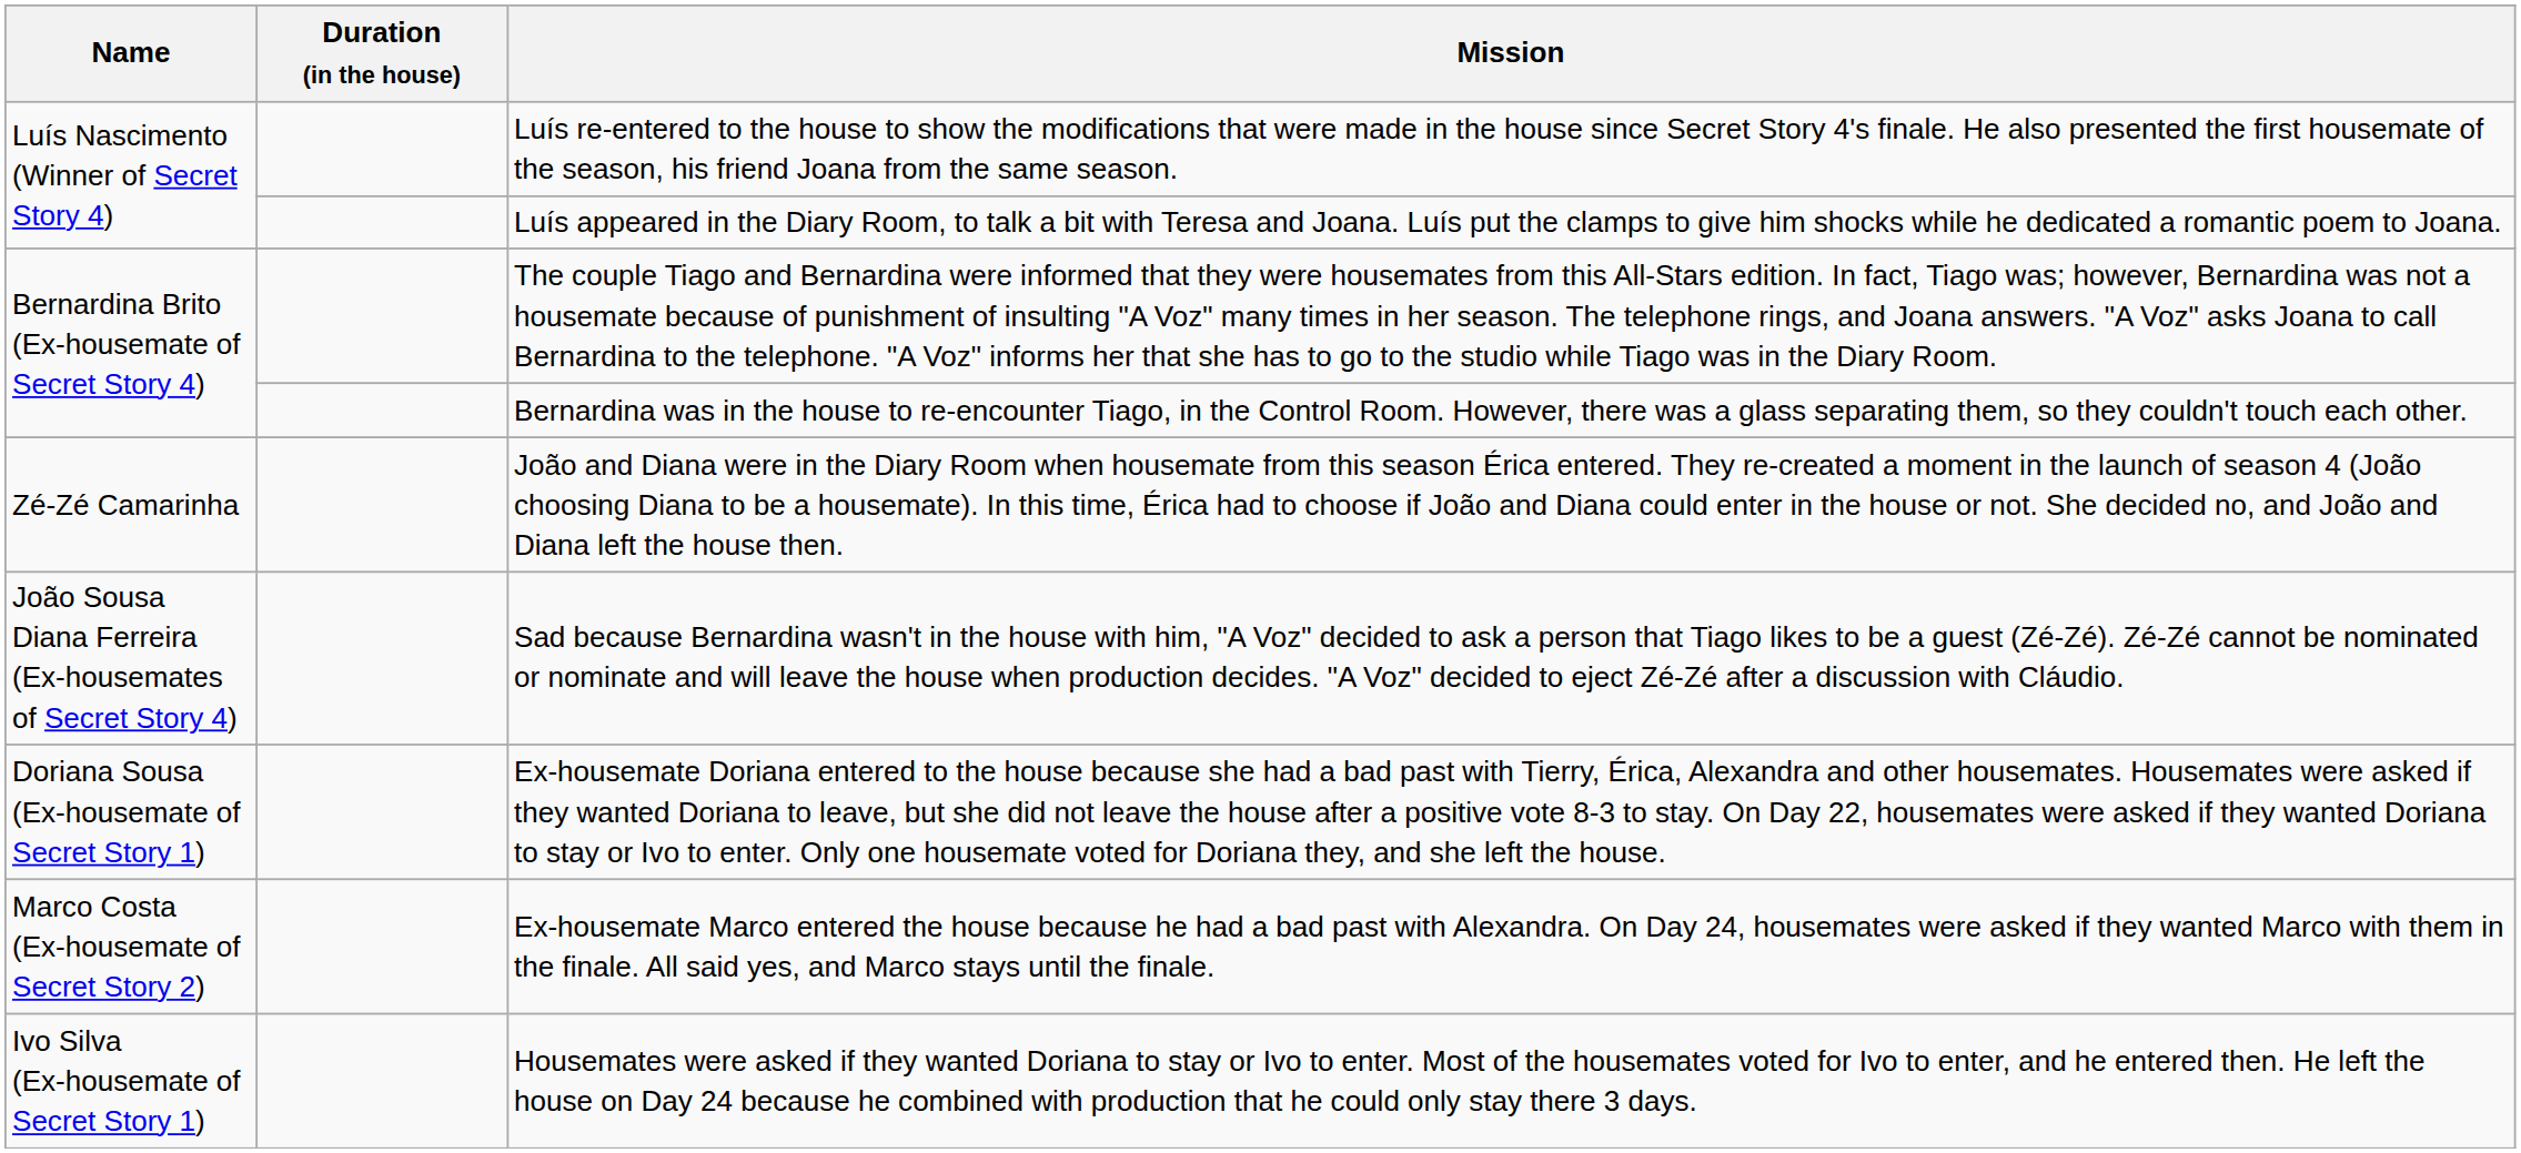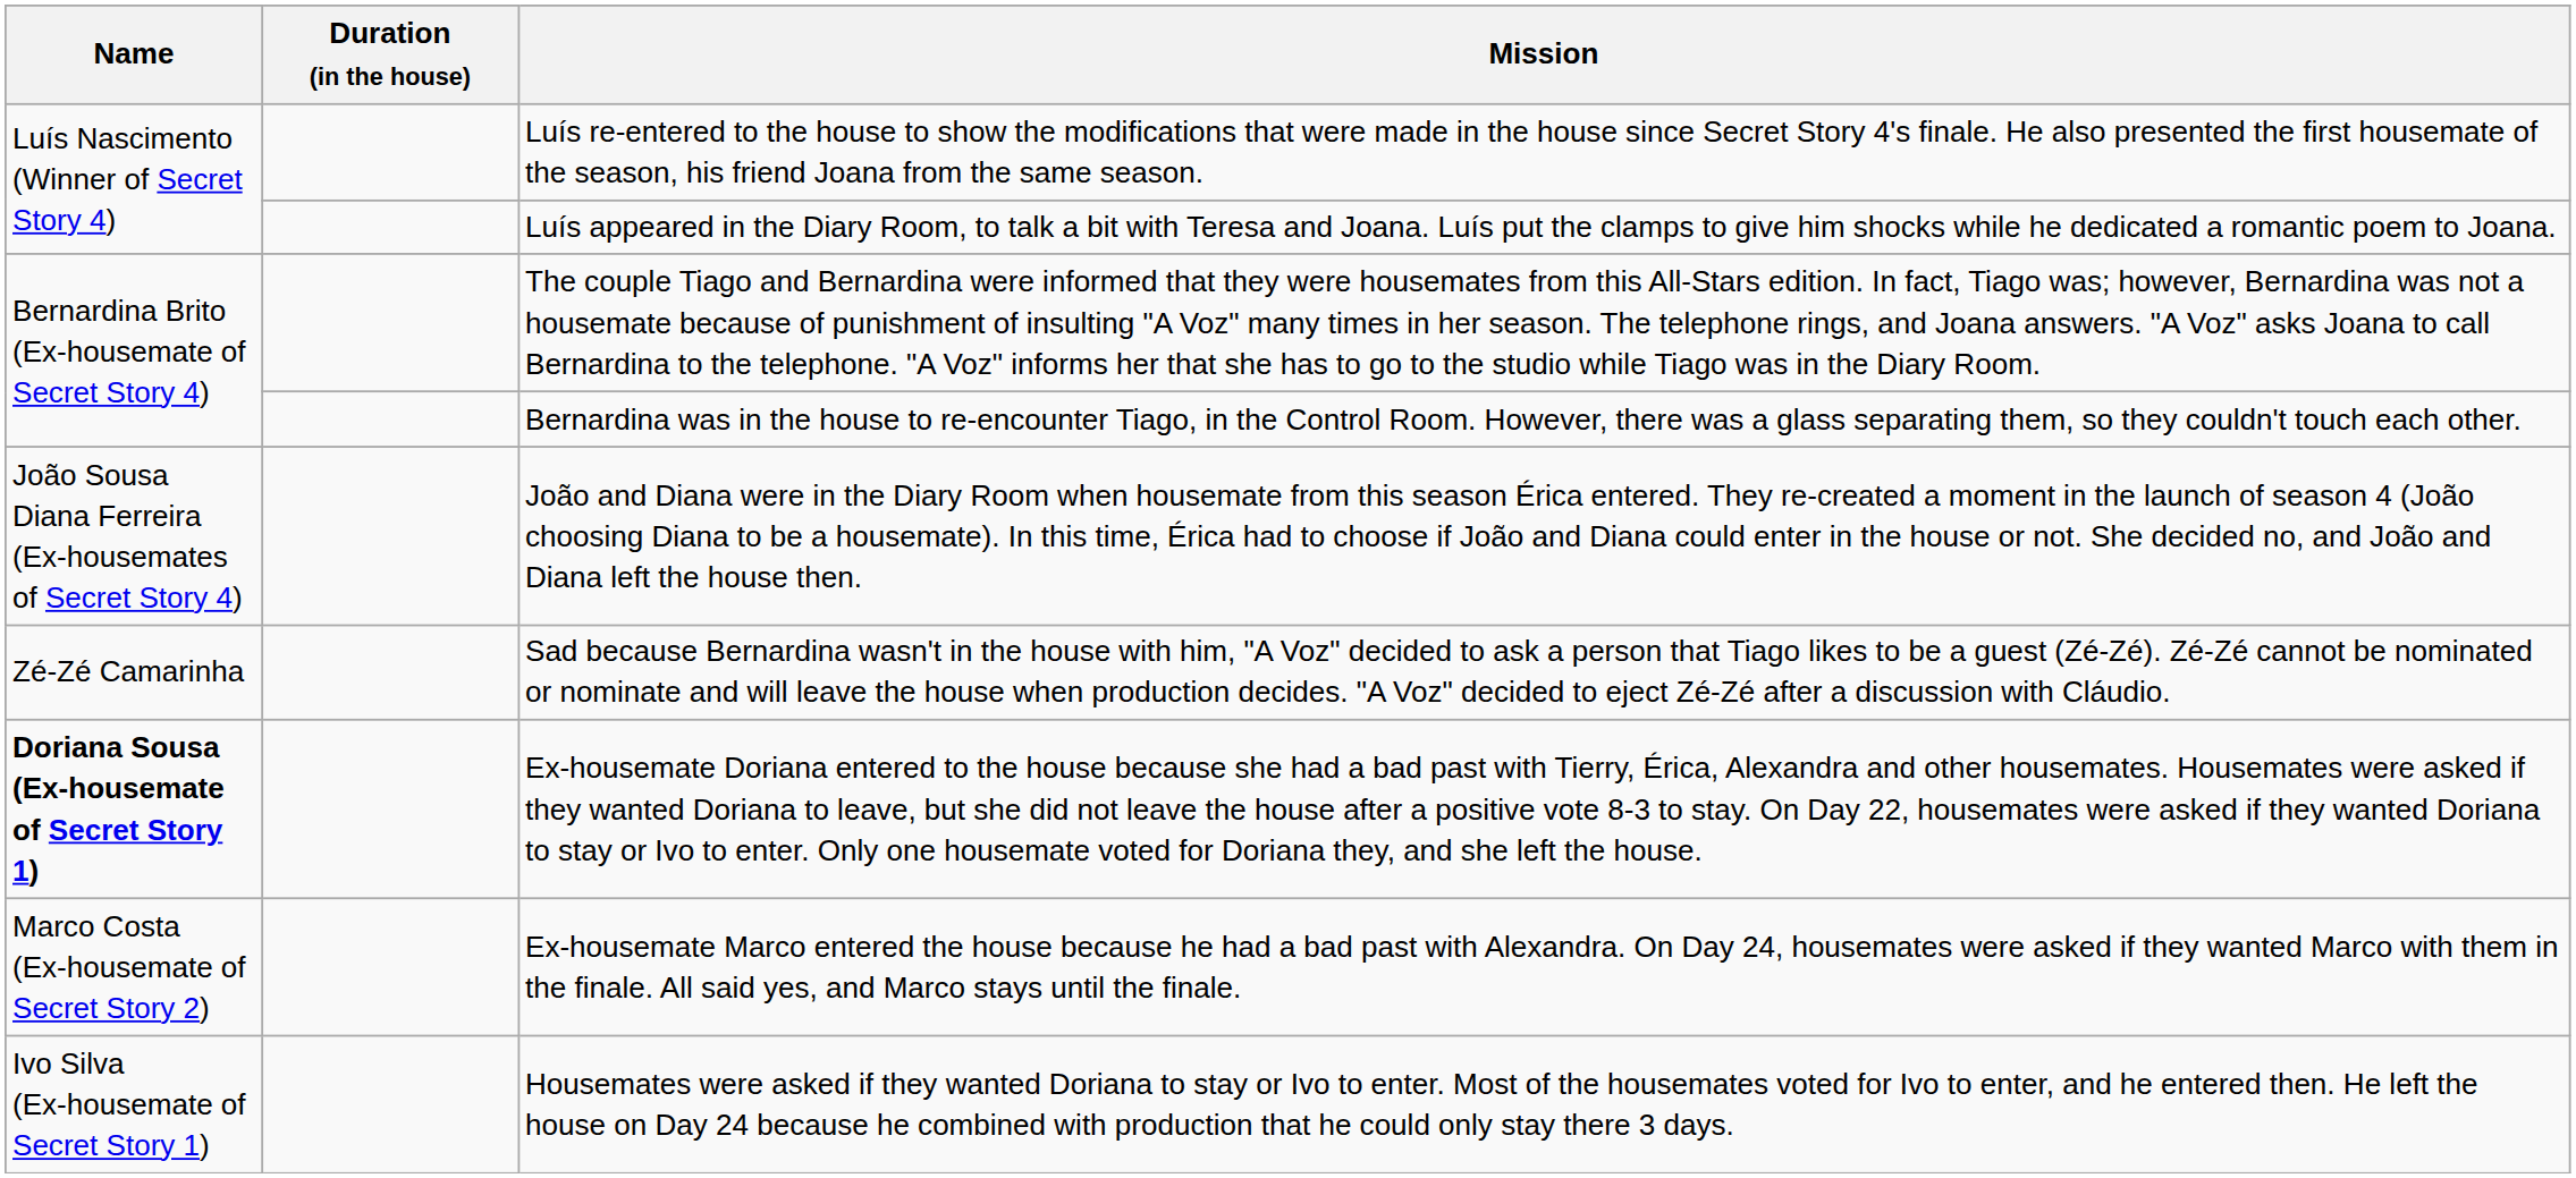row 6 | Name: Zé-Zé Camarinha -> João Sousa Diana Ferreira (Ex-housemates of Secret Story 4)
row 7 | Name: João Sousa Diana Ferreira (Ex-housemates of Secret Story 4) -> Zé-Zé Camarinha
row 8 | Name: normal -> bold
